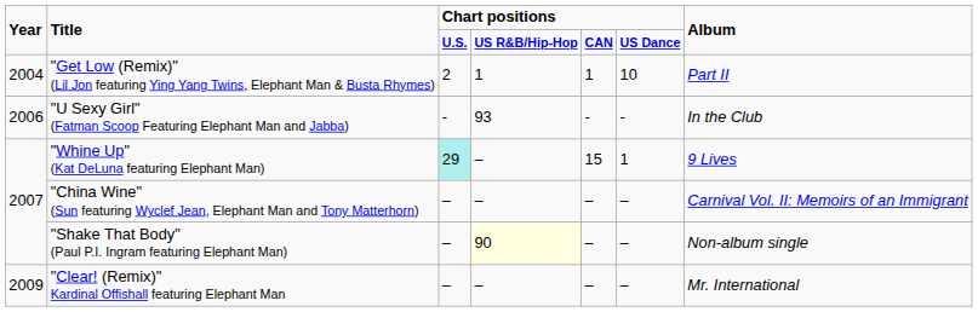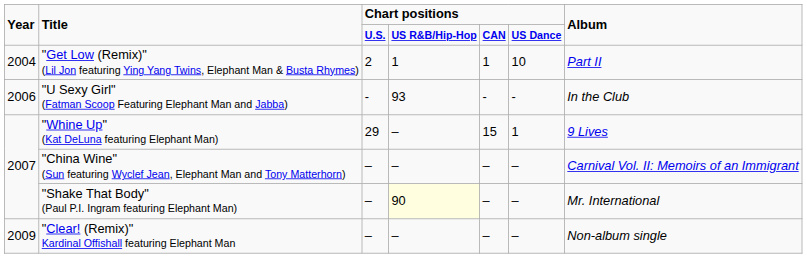"Whine Up" (Kat DeLuna featuring Elephant Man) | column 3: paleturquoise background -> no background
"Shake That Body" (Paul P.I. Ingram featuring Elephant Man) | Album: Non-album single -> Mr. International
"Clear! (Remix)" Kardinal Offishall featuring Elephant Man | Album: Mr. International -> Non-album single
